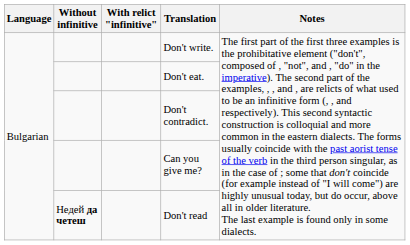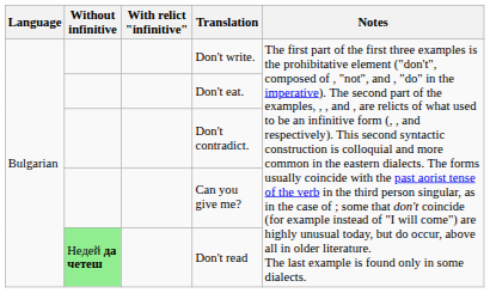Don't read | Without infinitive: no background -> lightgreen background
